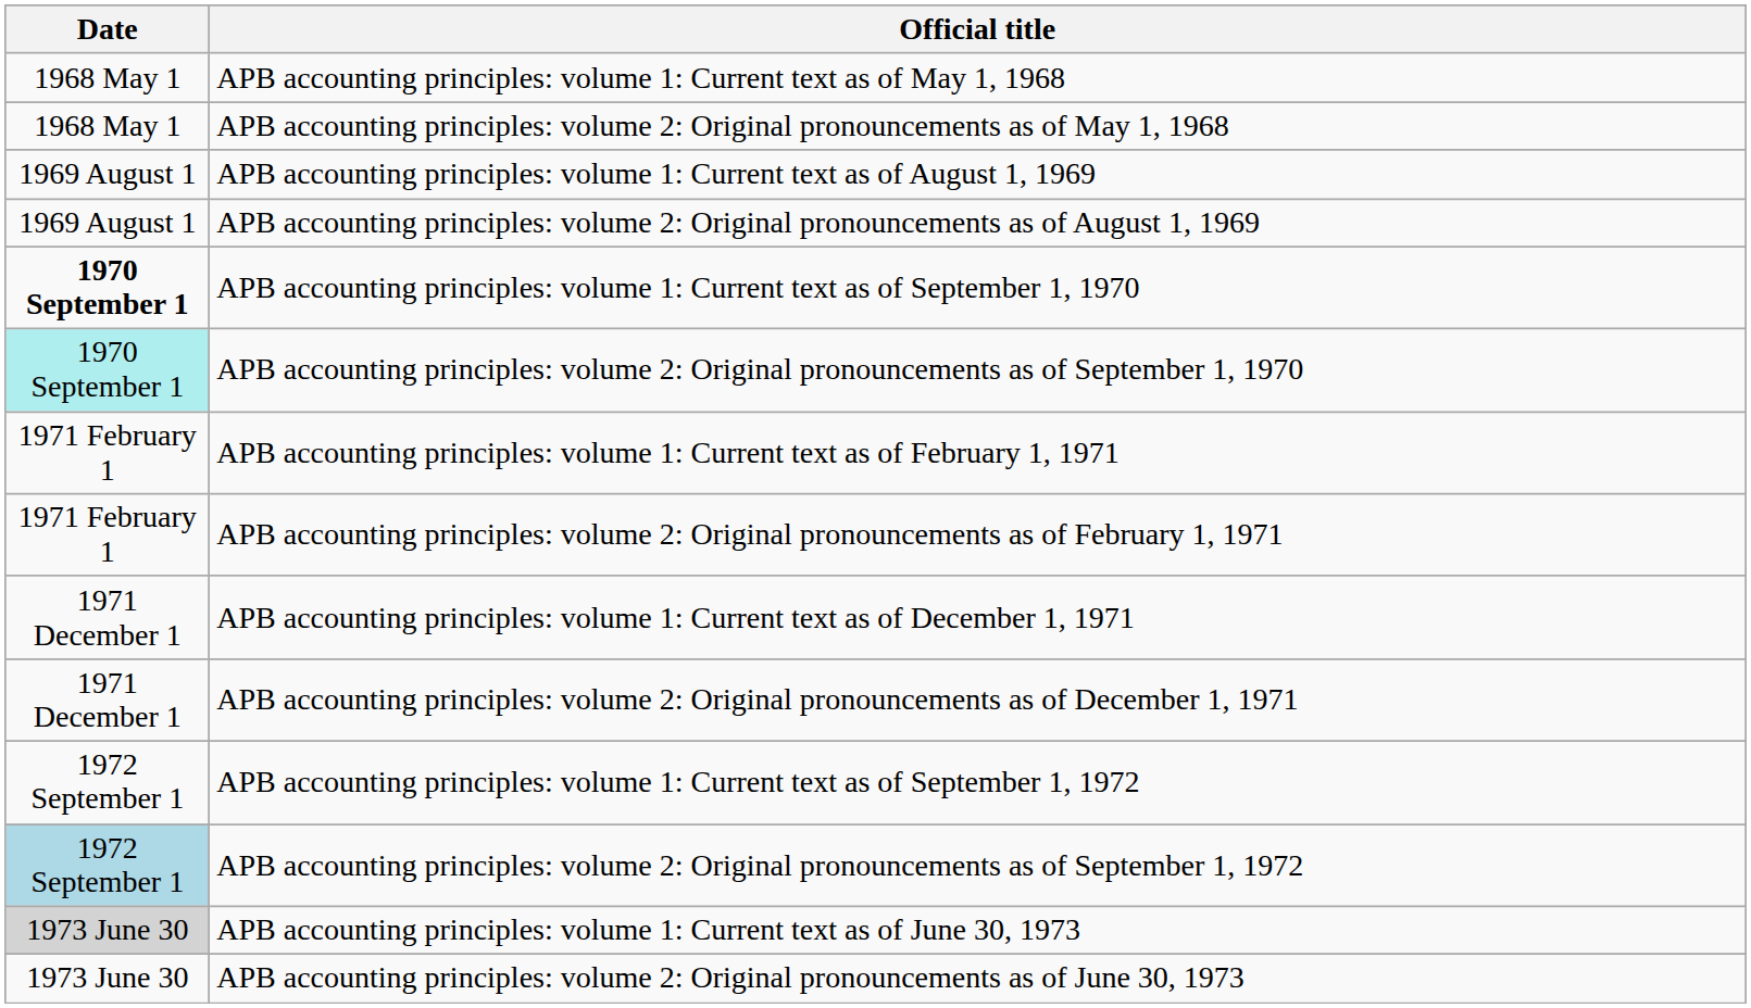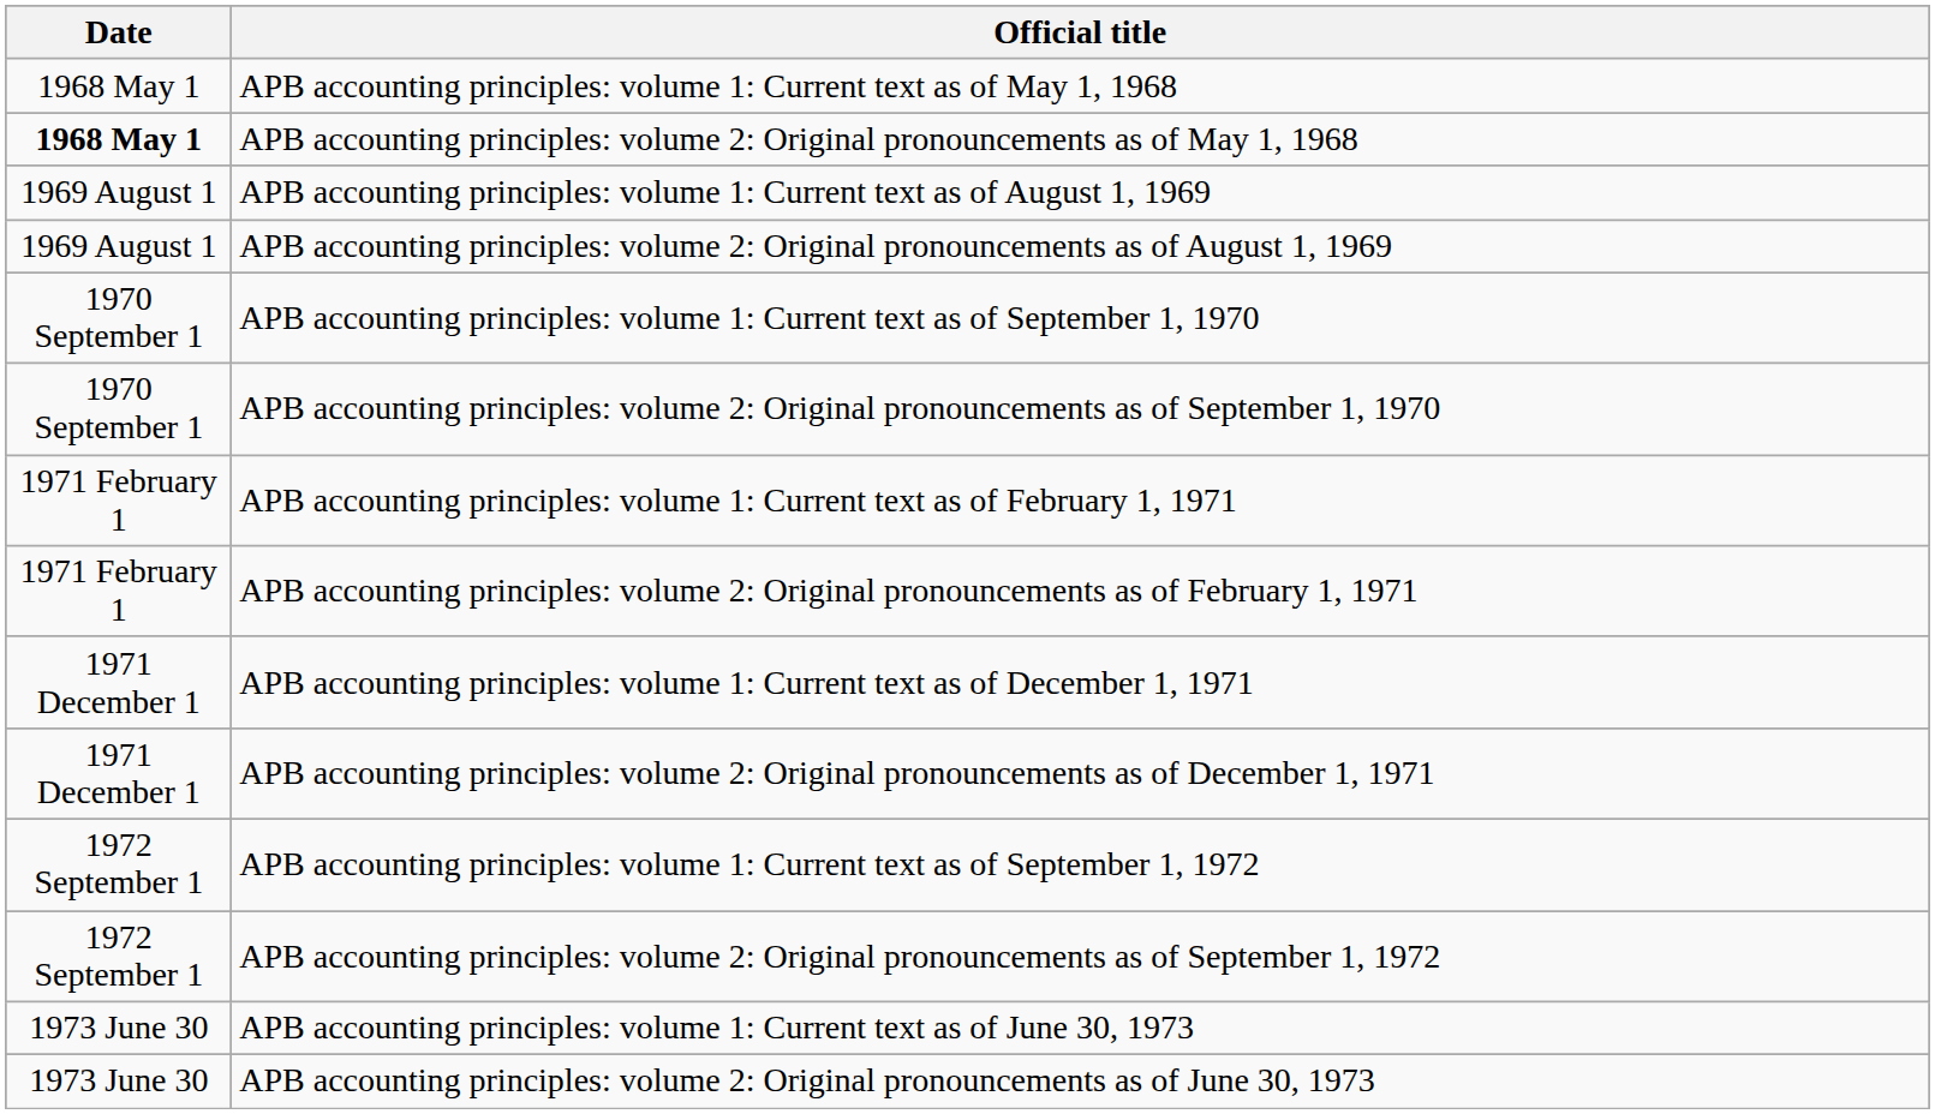row 3 | Date: normal -> bold
row 6 | Date: bold -> normal
row 7 | Date: paleturquoise background -> no background
row 13 | Date: lightblue background -> no background
row 14 | Date: lightgrey background -> no background
